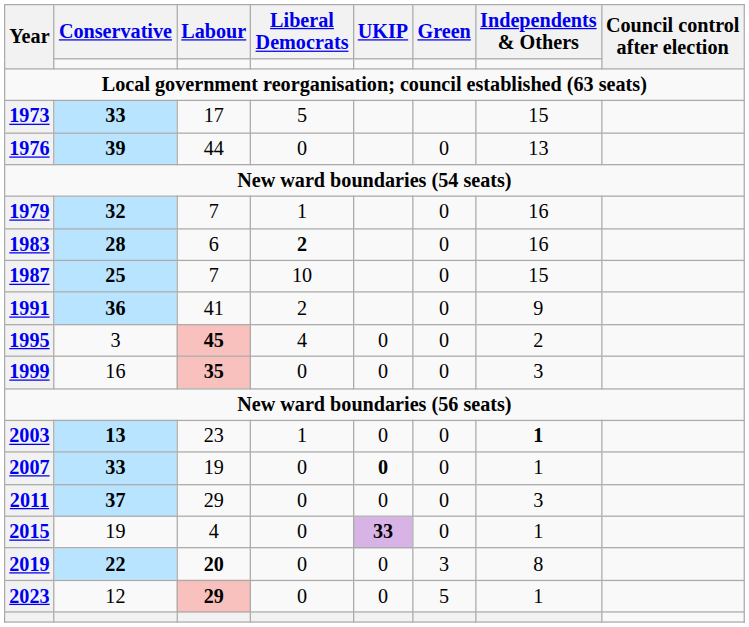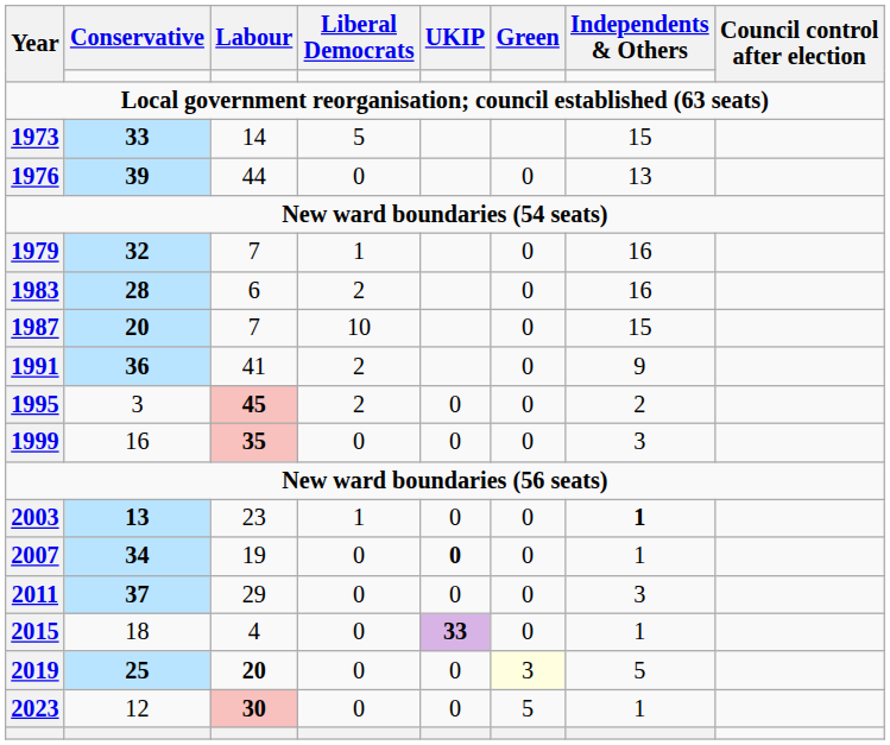1973 | Labour: 17 -> 14
1983 | Liberal Democrats: bold -> normal
1987 | Conservative: 25 -> 20
1995 | Liberal Democrats: 4 -> 2
2007 | Conservative: 33 -> 34
2015 | Conservative: 19 -> 18
2019 | Conservative: 22 -> 25
2019 | Green: no background -> lightyellow background
2019 | Independents & Others: 8 -> 5
2023 | Labour: 29 -> 30
